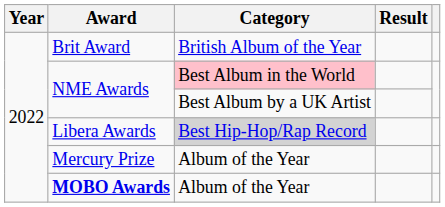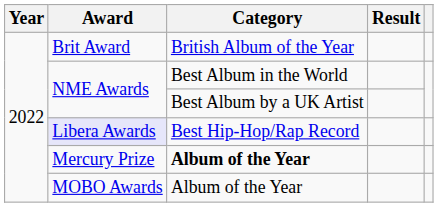NME Awards / Best Album in the World | Category: pink background -> no background
Libera Awards | Award: no background -> lavender background
Libera Awards | Category: lightgrey background -> no background
Mercury Prize | Category: normal -> bold
MOBO Awards | Award: bold -> normal
